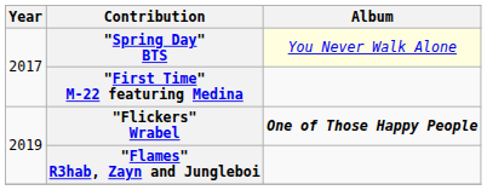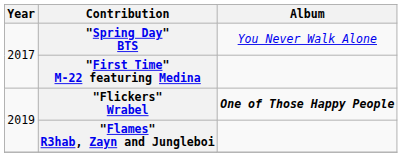"Spring Day" BTS | Album: lightyellow background -> no background
